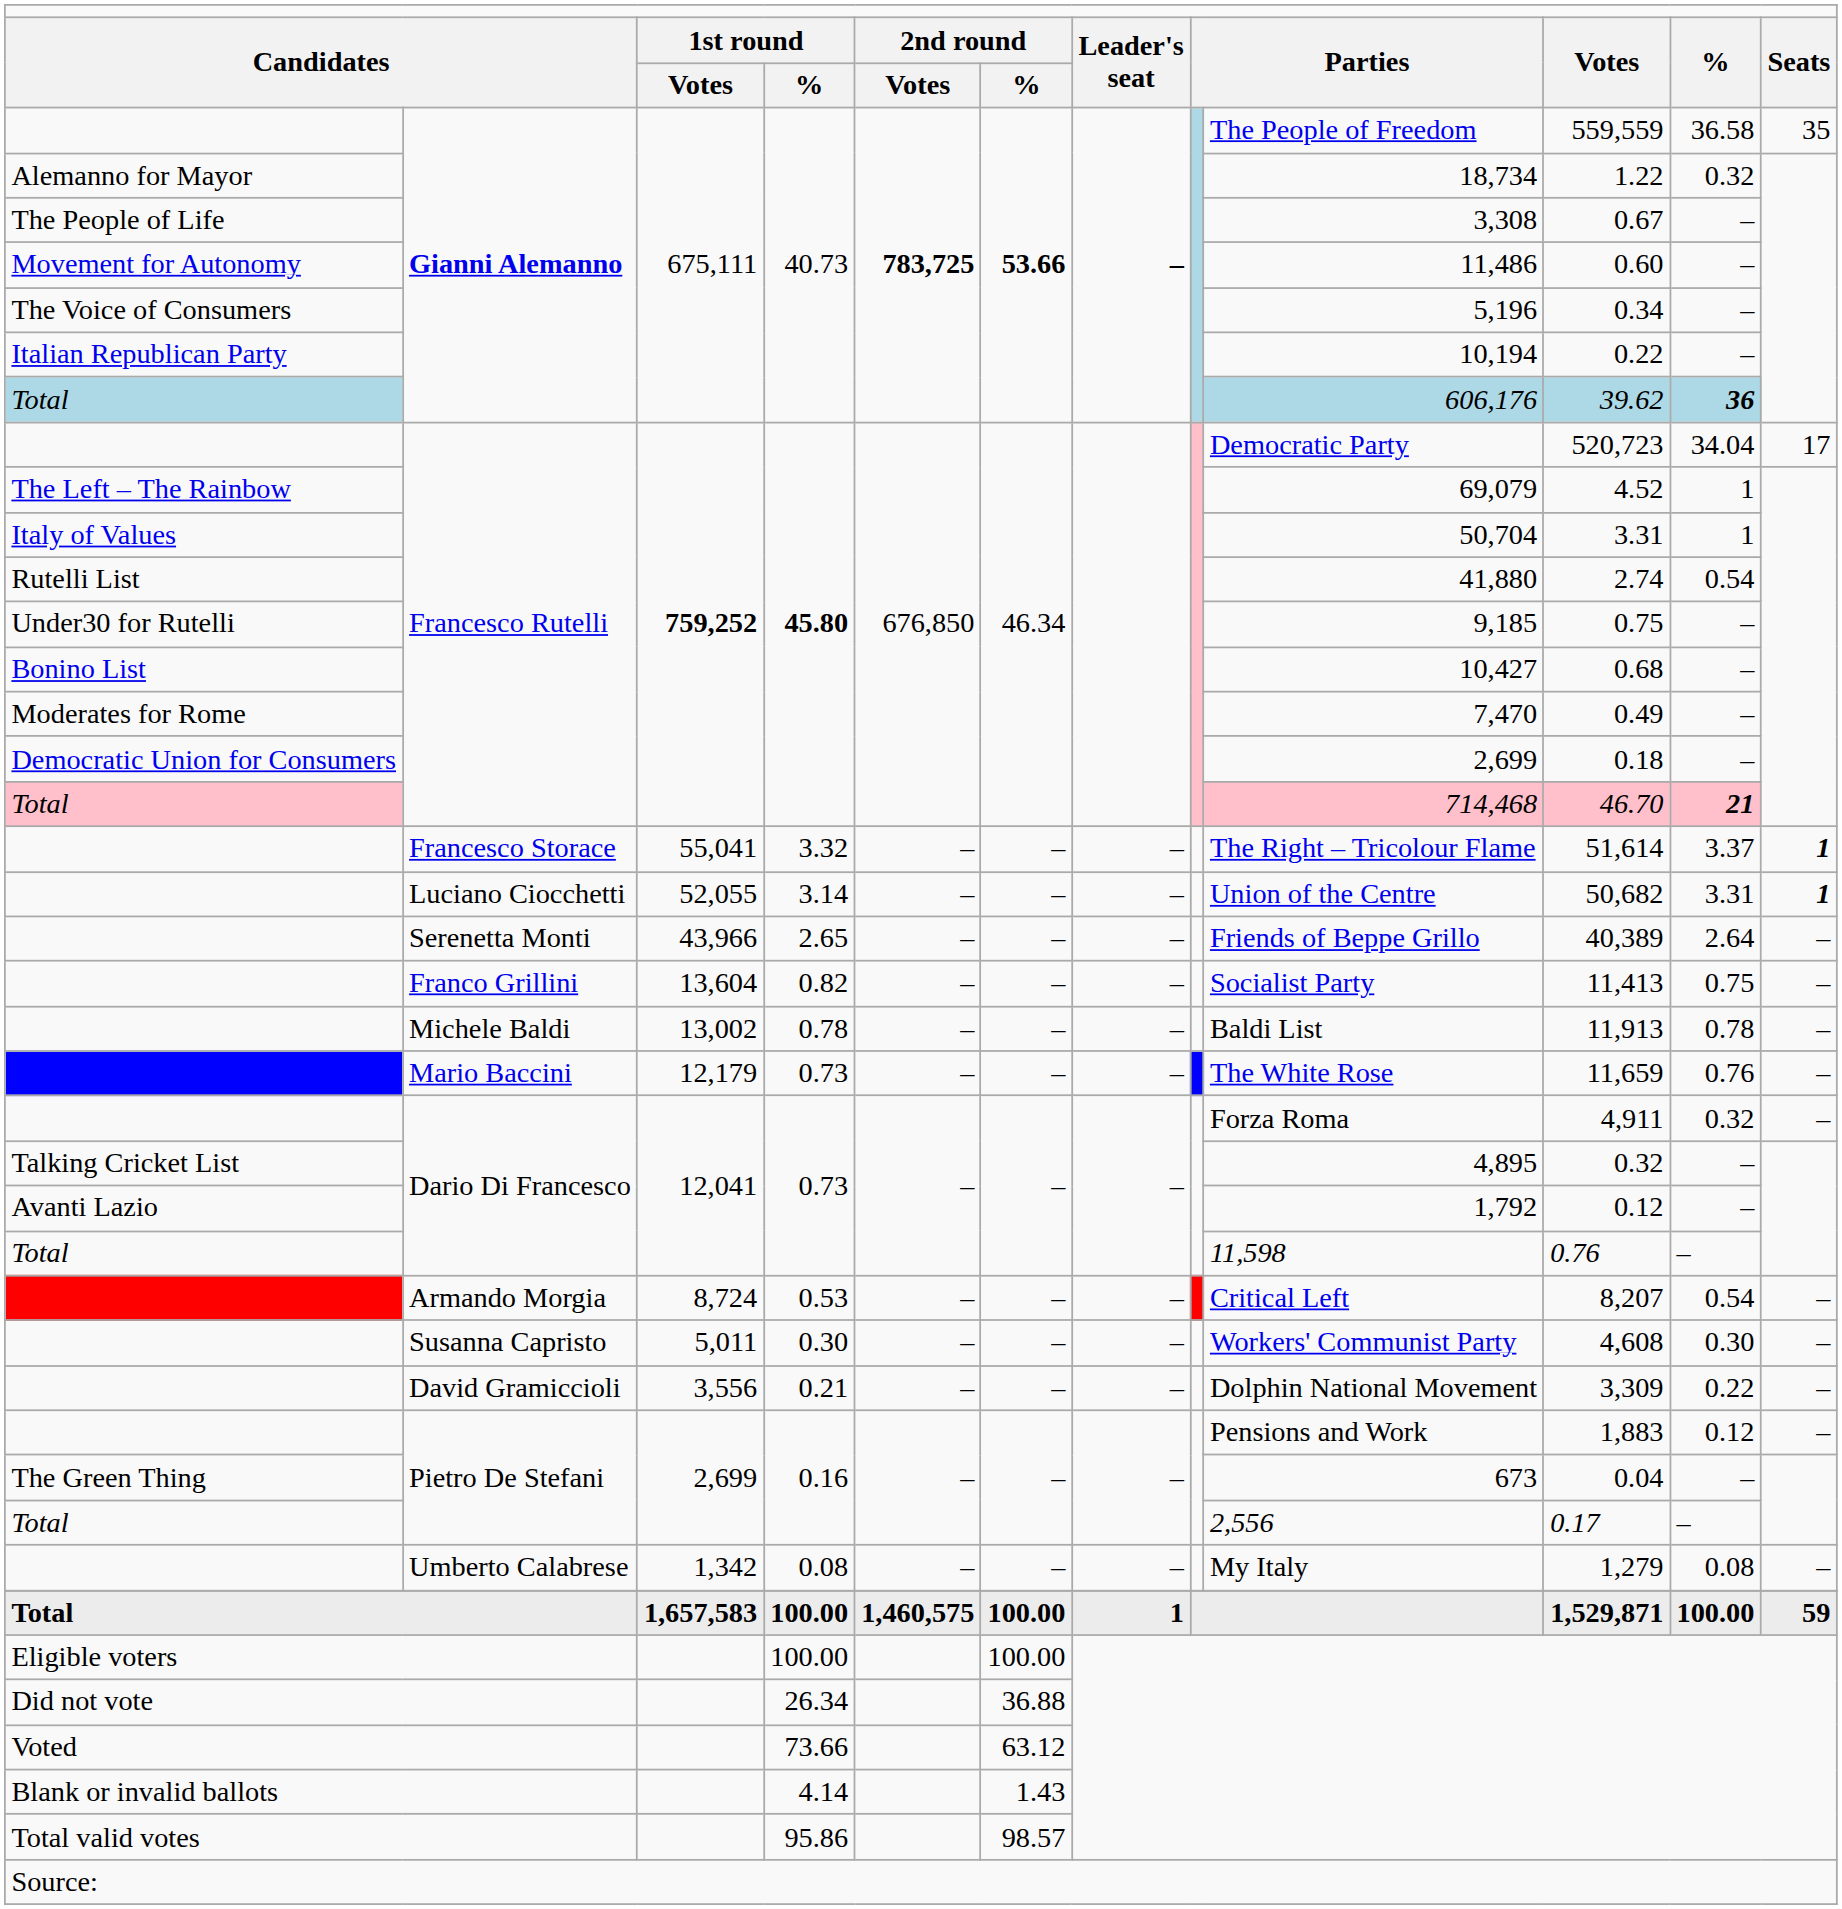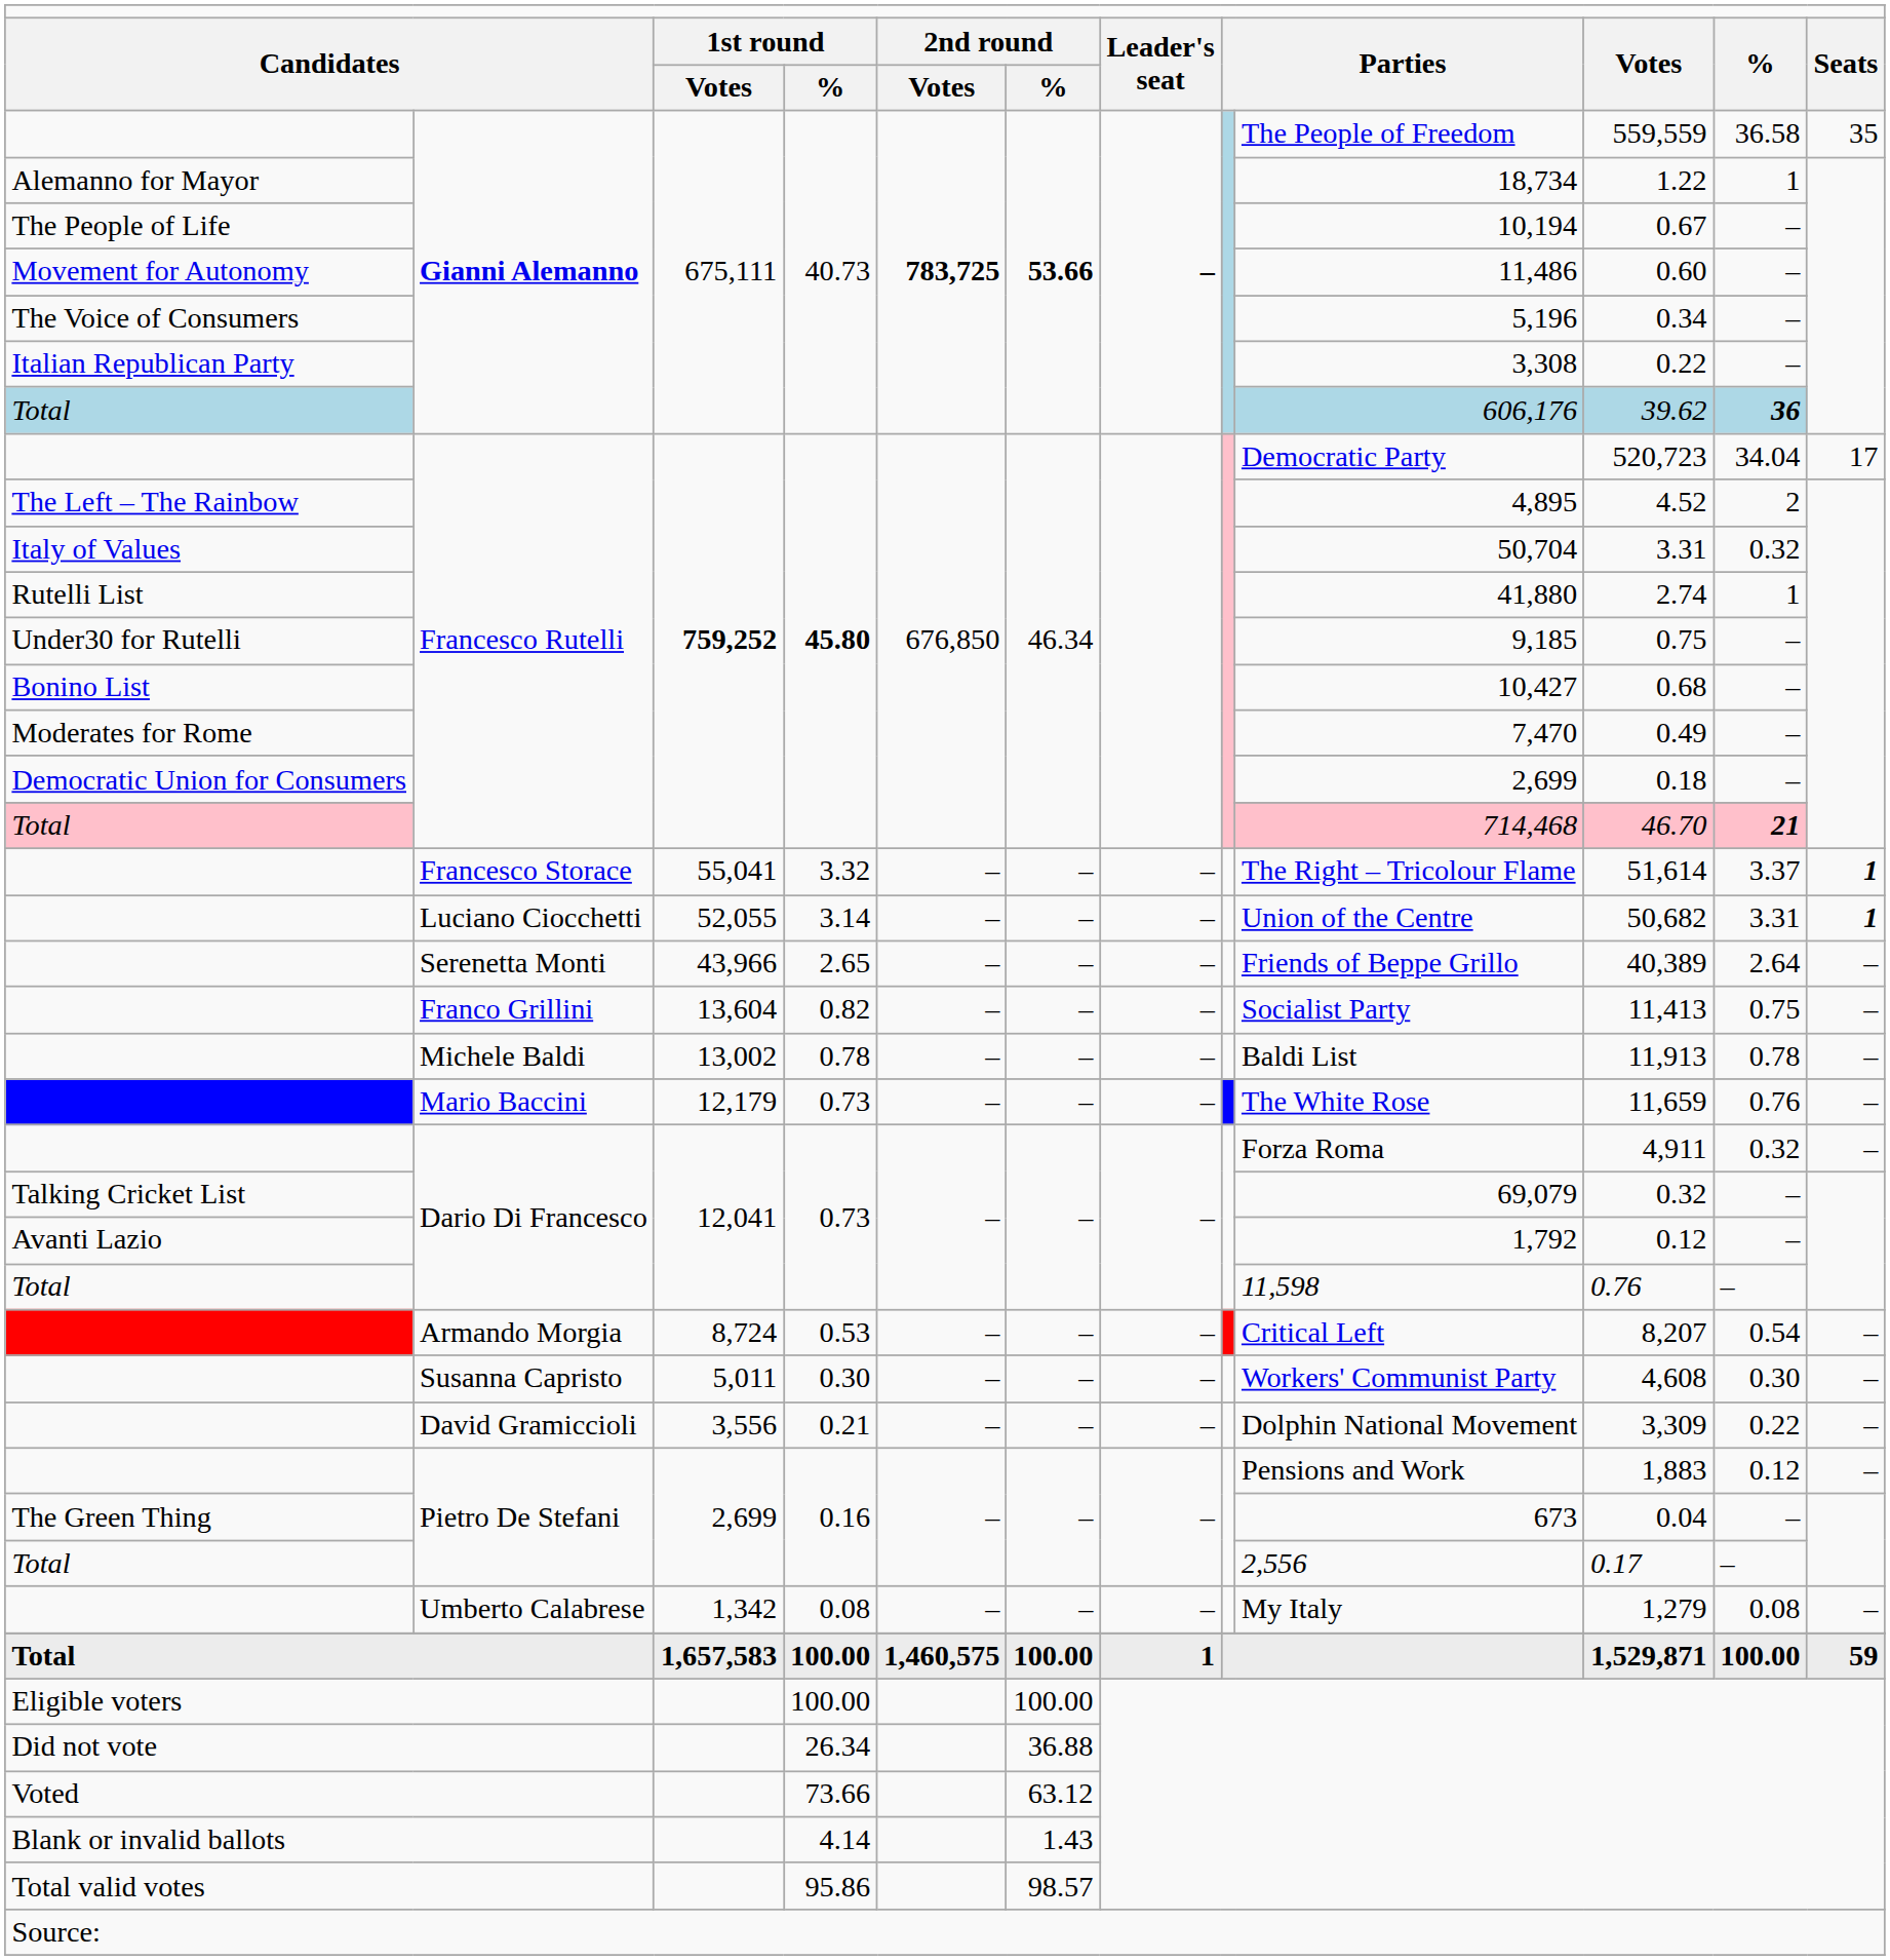Alemanno for Mayor | column 11: 0.32 -> 1
The People of Life | column 9: 3,308 -> 10,194
Italian Republican Party | column 9: 10,194 -> 3,308
The Left – The Rainbow | column 9: 69,079 -> 4,895
The Left – The Rainbow | column 11: 1 -> 2
Italy of Values | column 11: 1 -> 0.32
Rutelli List | column 11: 0.54 -> 1
Talking Cricket List | column 9: 4,895 -> 69,079
